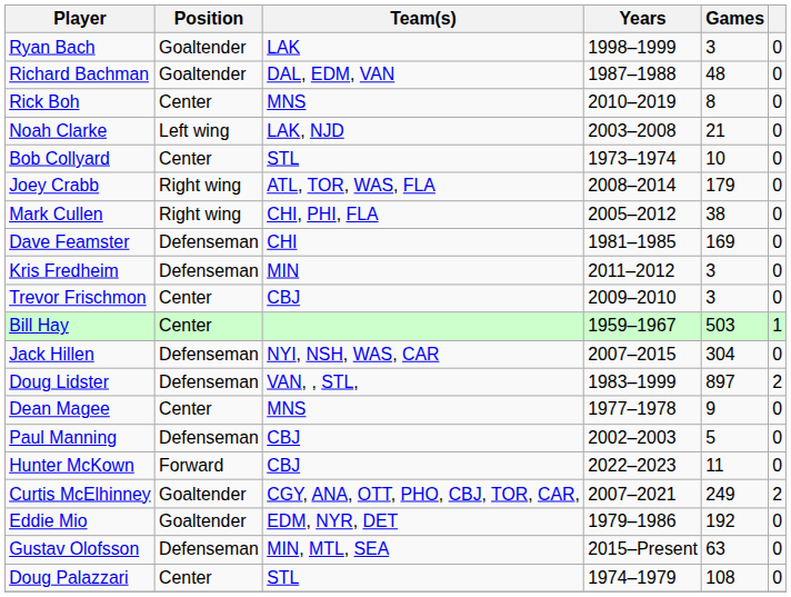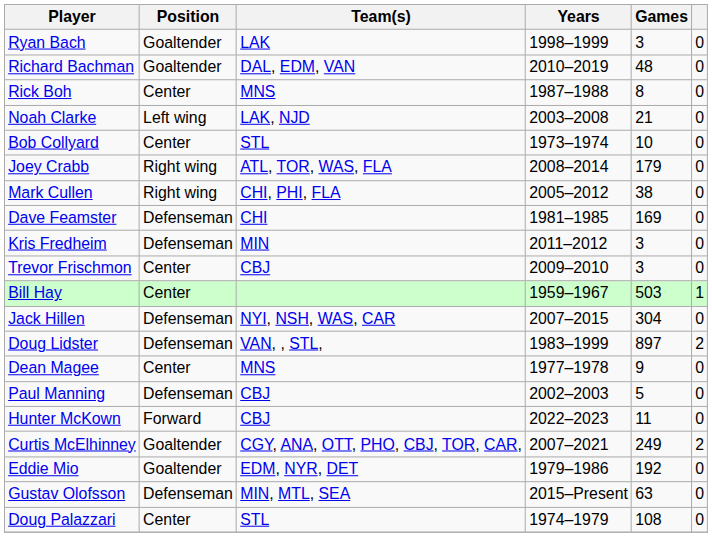Richard Bachman | Years: 1987–1988 -> 2010–2019
Rick Boh | Years: 2010–2019 -> 1987–1988
